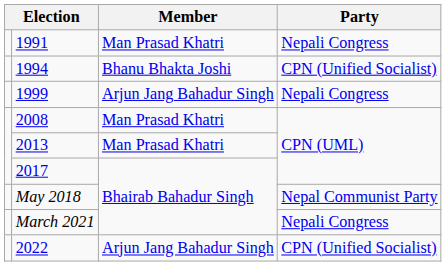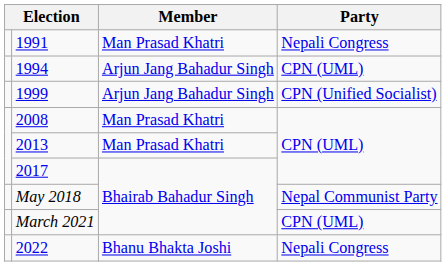1994 | Member: Bhanu Bhakta Joshi -> Arjun Jang Bahadur Singh
1994 | Party: CPN (Unified Socialist) -> CPN (UML)
1999 | Party: Nepali Congress -> CPN (Unified Socialist)
March 2021 | Party: Nepali Congress -> CPN (UML)
2022 | Member: Arjun Jang Bahadur Singh -> Bhanu Bhakta Joshi
2022 | Party: CPN (Unified Socialist) -> Nepali Congress
